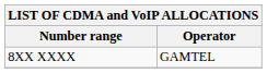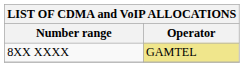8XX XXXX | Operator: no background -> khaki background
